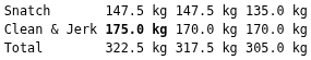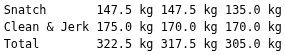Clean & Jerk | column 2: bold -> normal
